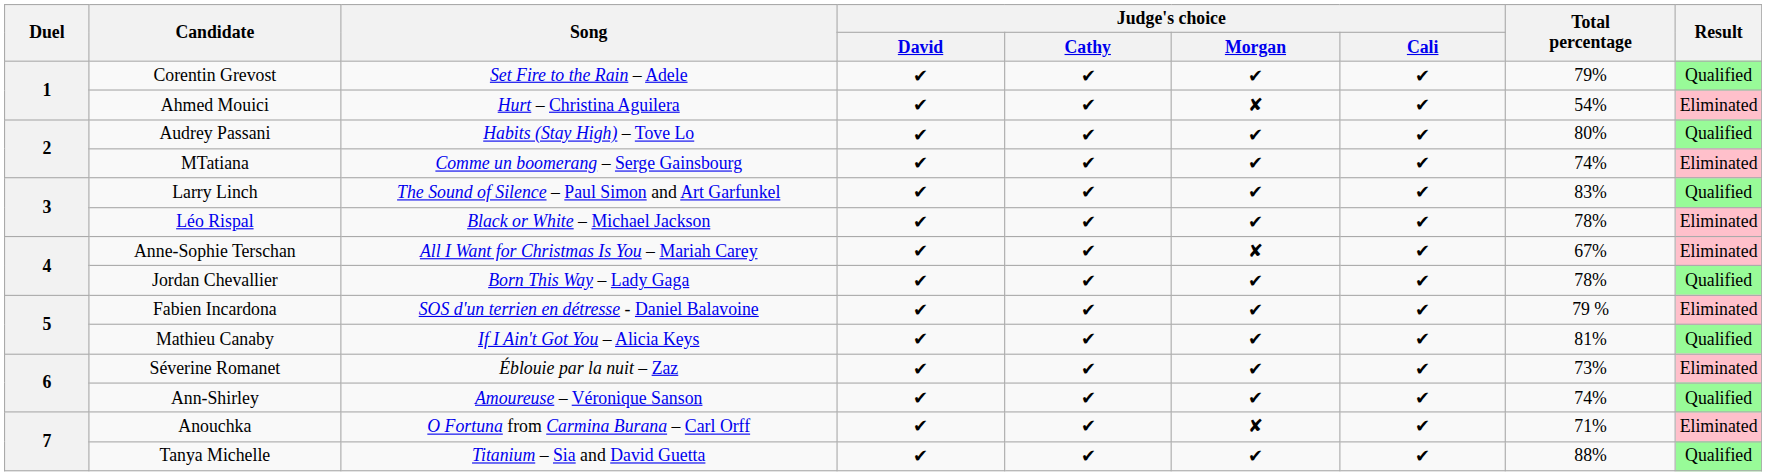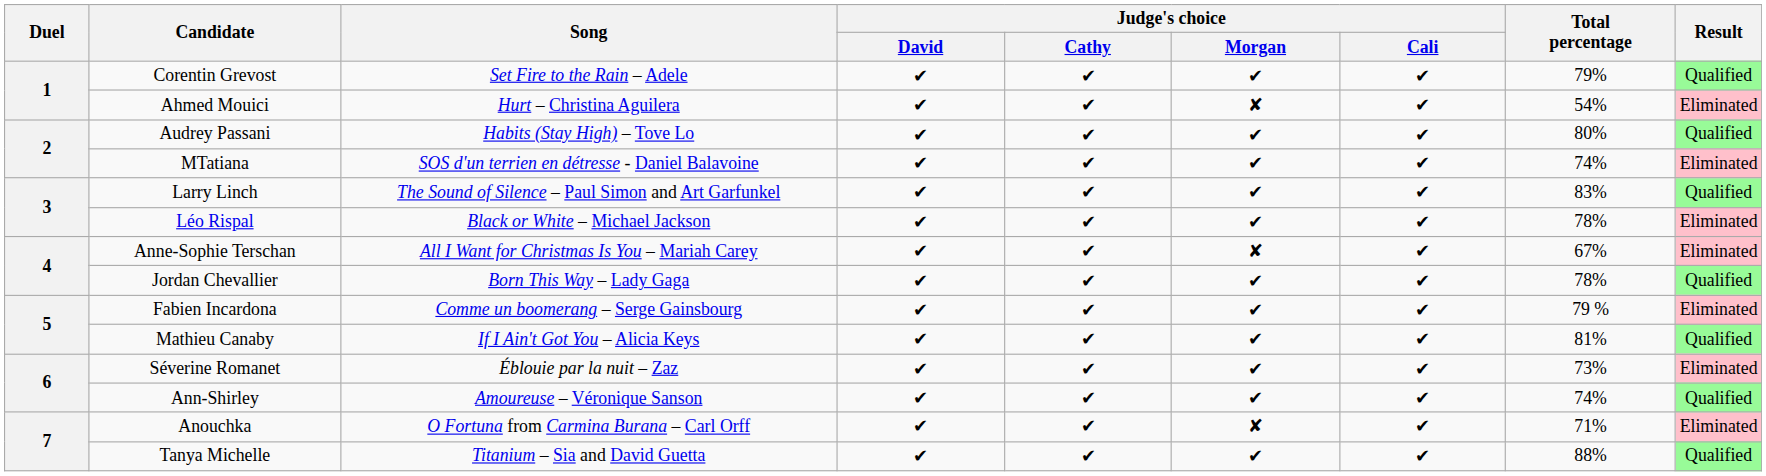MTatiana | Song: Comme un boomerang – Serge Gainsbourg -> SOS d'un terrien en détresse - Daniel Balavoine
Fabien Incardona | Song: SOS d'un terrien en détresse - Daniel Balavoine -> Comme un boomerang – Serge Gainsbourg
